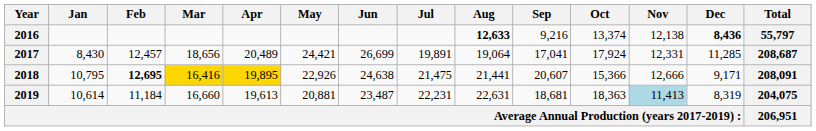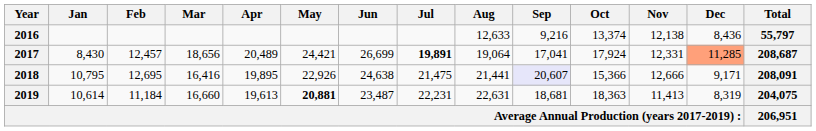2016 | Aug: bold -> normal
2016 | Dec: bold -> normal
2017 | Jul: normal -> bold
2017 | Dec: no background -> lightsalmon background
2018 | Feb: bold -> normal
2018 | Mar: gold background -> no background
2018 | Apr: gold background -> no background
2018 | Sep: no background -> lavender background
2019 | May: normal -> bold
2019 | Nov: lightblue background -> no background
